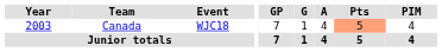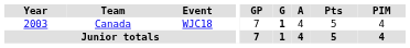Canada | G: normal -> bold
Canada | Pts: lightsalmon background -> no background
